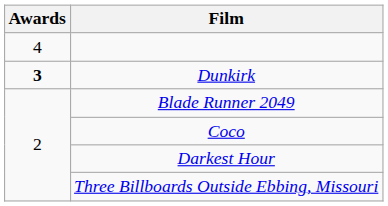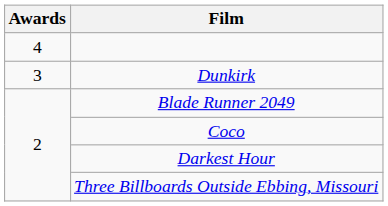Dunkirk | Awards: bold -> normal
